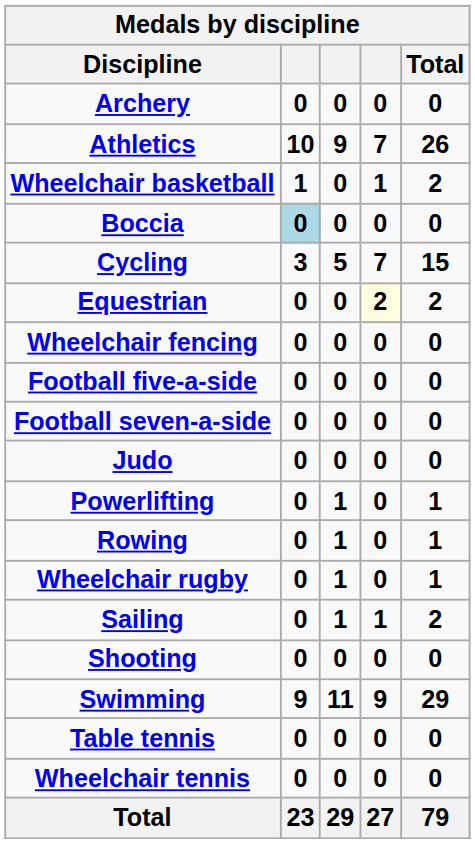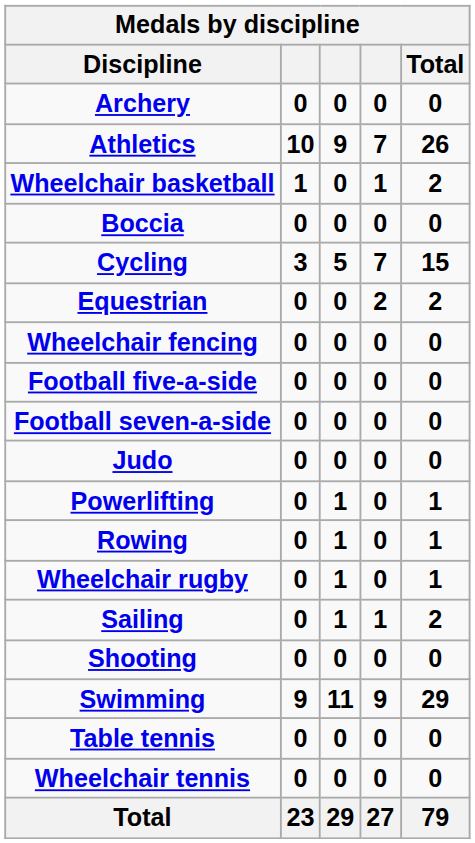Boccia | column 2: lightblue background -> no background
Equestrian | column 4: lightyellow background -> no background
